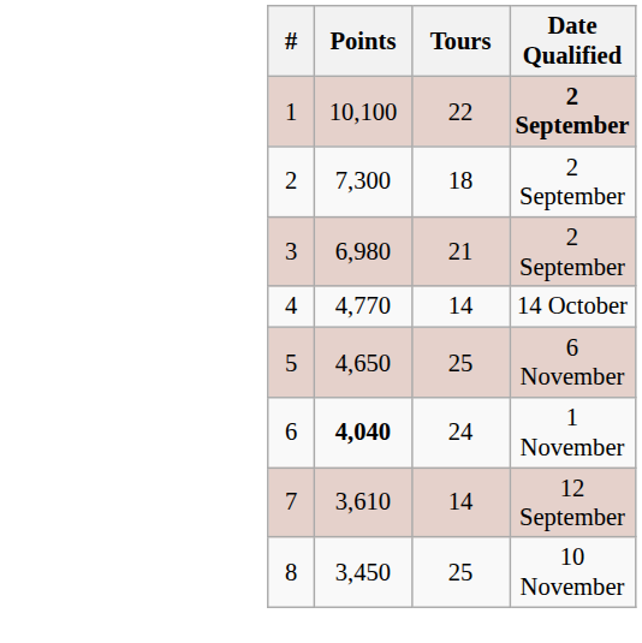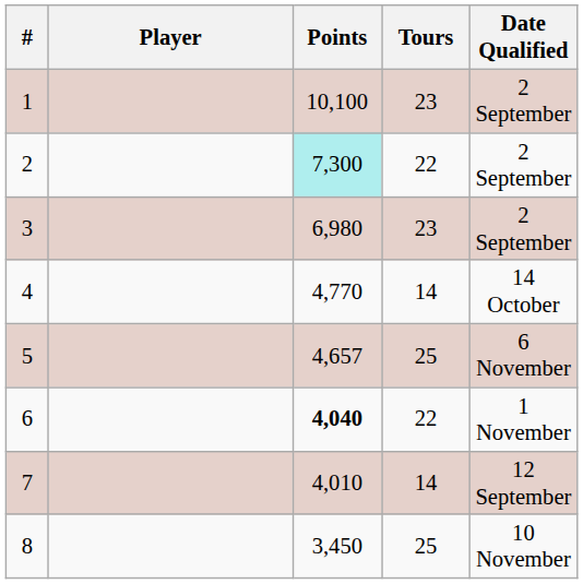+ column: Player
1 | Tours: 22 -> 23
1 | Date Qualified: bold -> normal
2 | Points: no background -> paleturquoise background
2 | Tours: 18 -> 22
3 | Tours: 21 -> 23
5 | Points: 4,650 -> 4,657
6 | Tours: 24 -> 22
7 | Points: 3,610 -> 4,010
